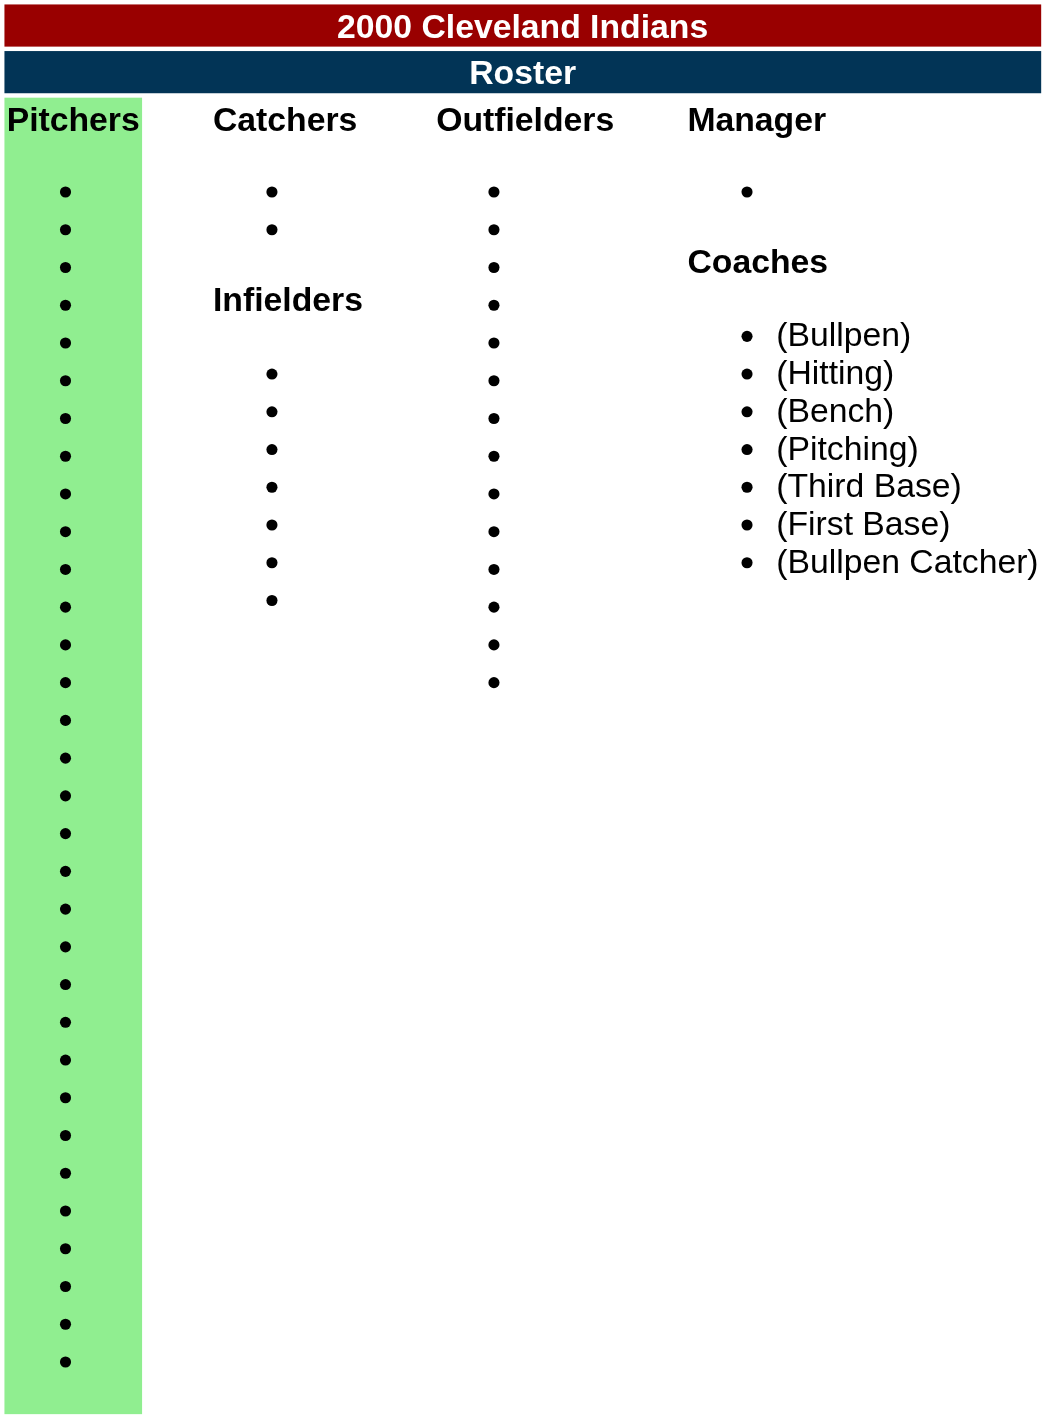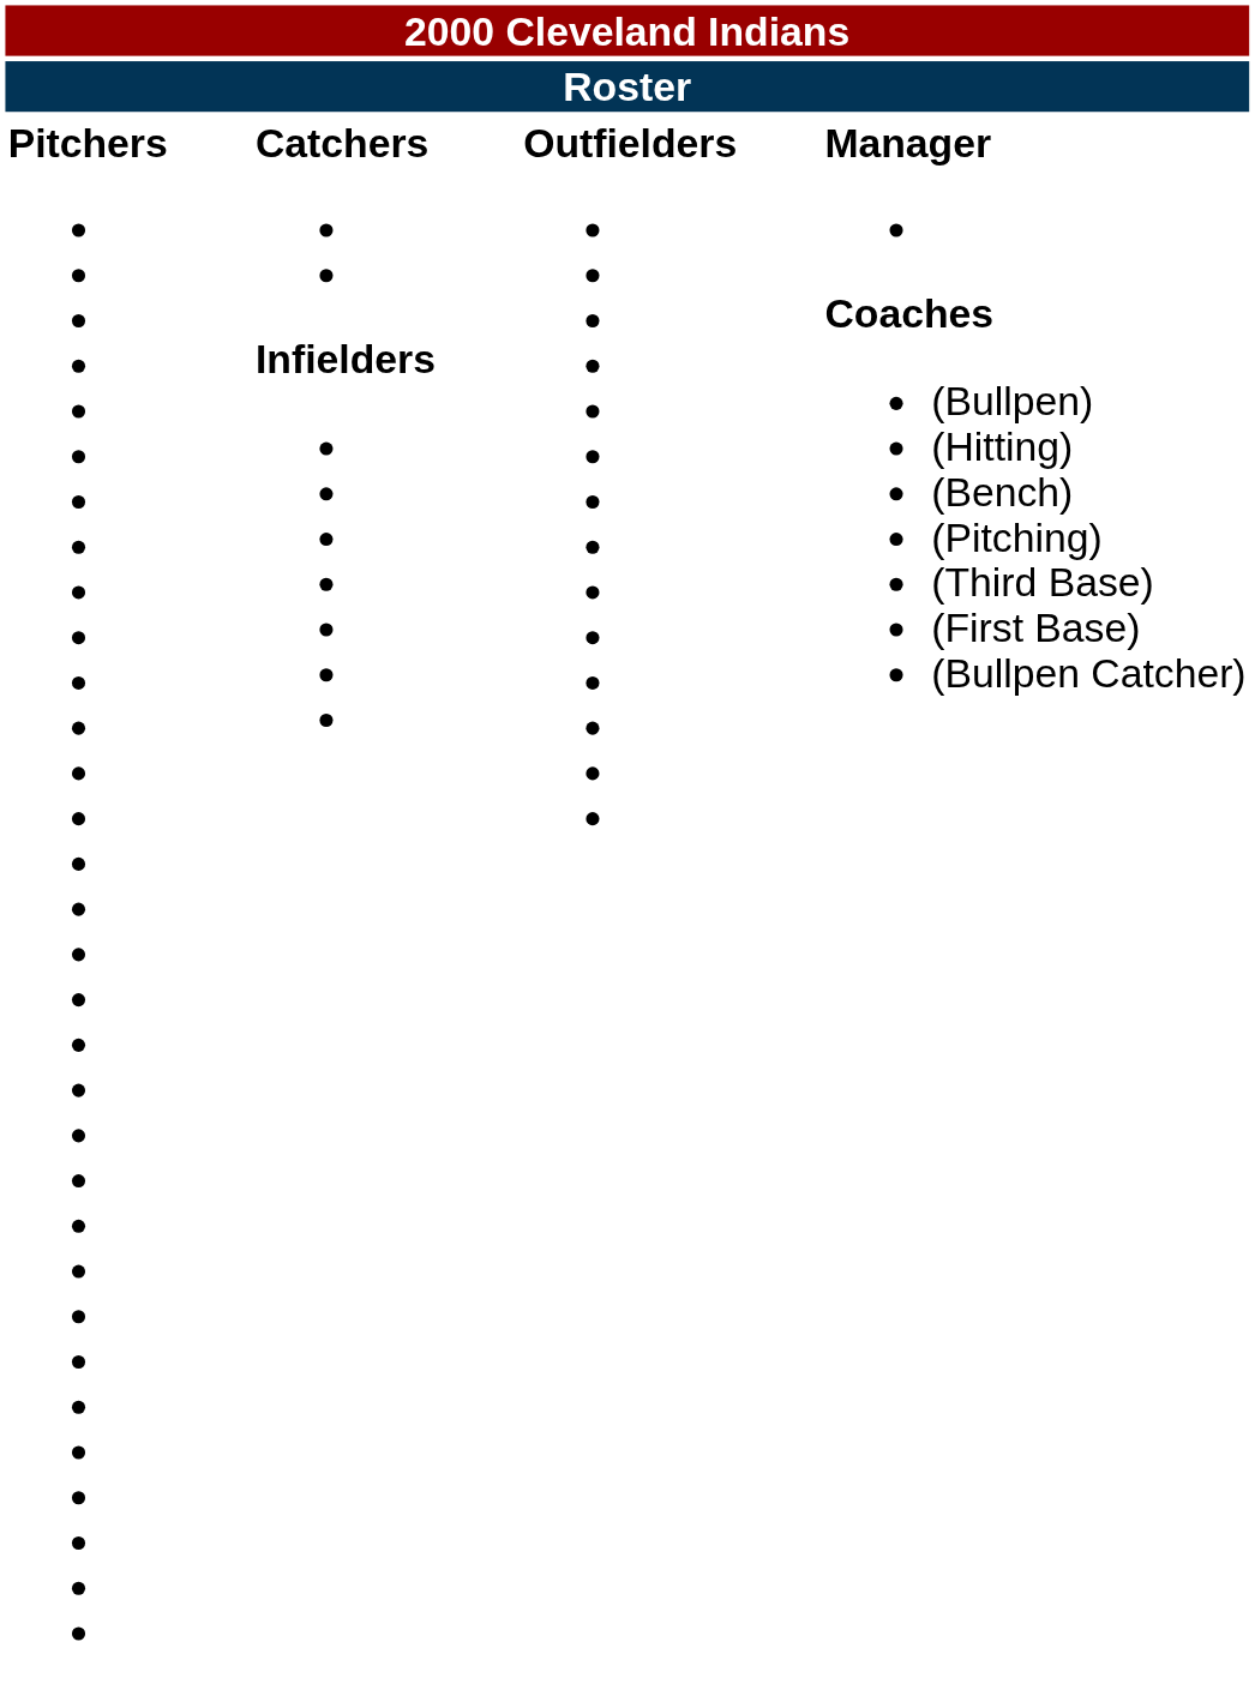Pitchers | column 1: lightgreen background -> no background
